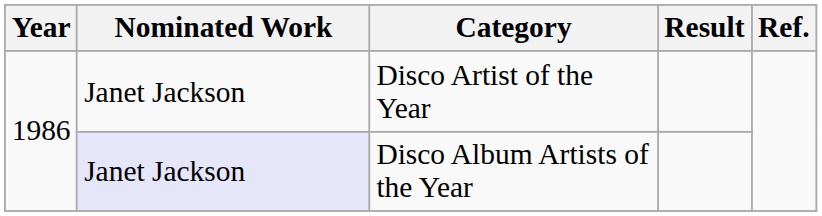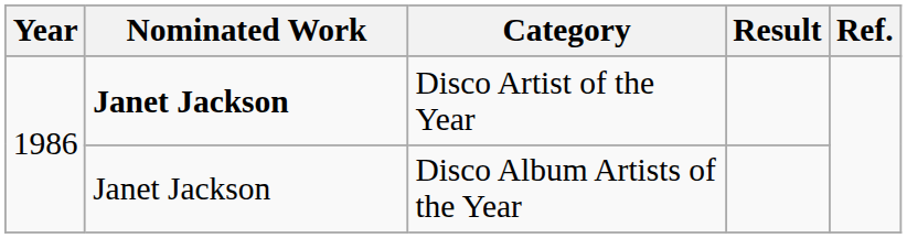Disco Artist of the Year | Nominated Work: normal -> bold
Disco Album Artists of the Year | Nominated Work: lavender background -> no background
